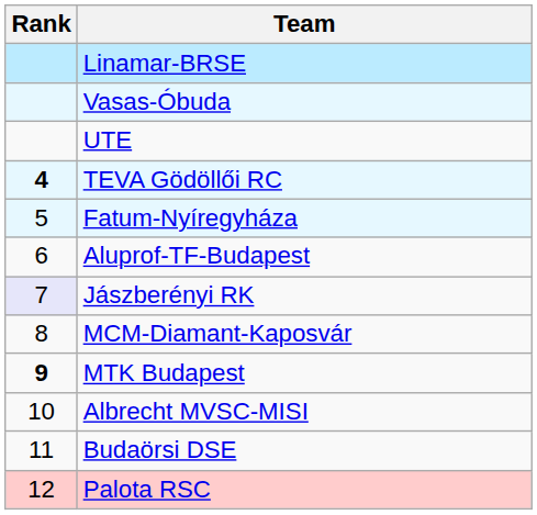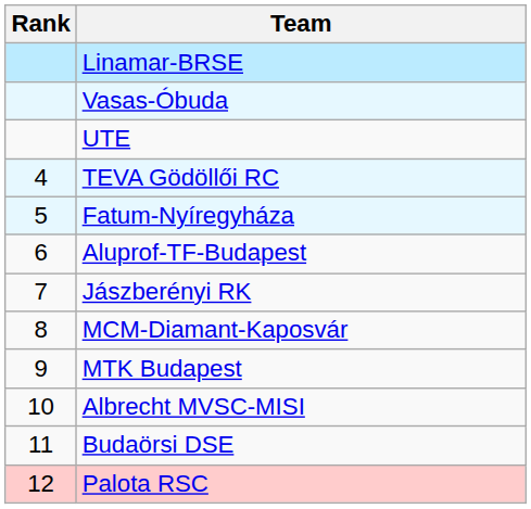TEVA Gödöllői RC | Rank: bold -> normal
Jászberényi RK | Rank: lavender background -> no background
MTK Budapest | Rank: bold -> normal
